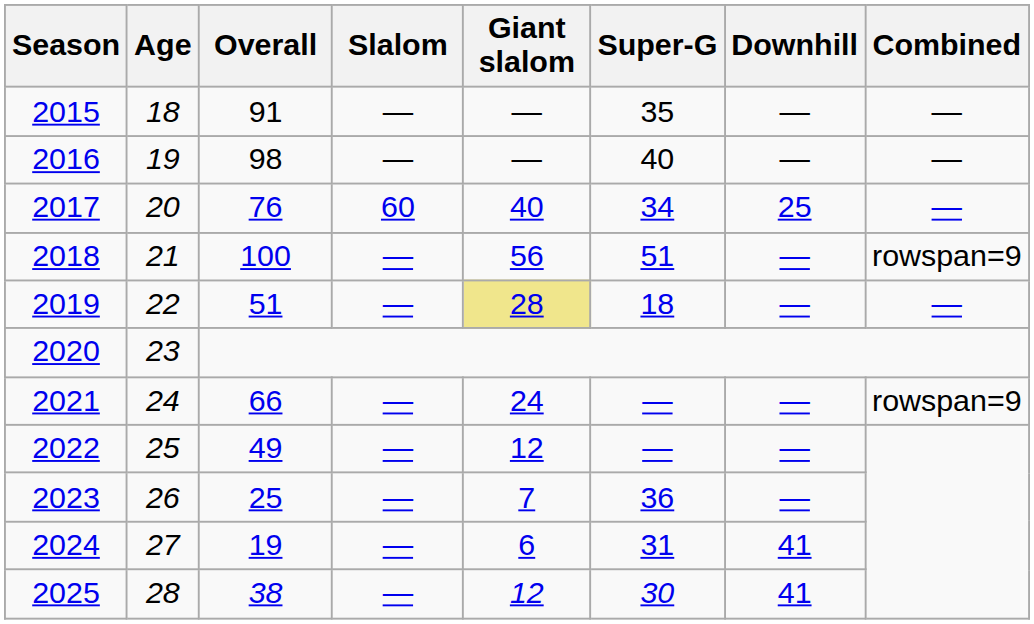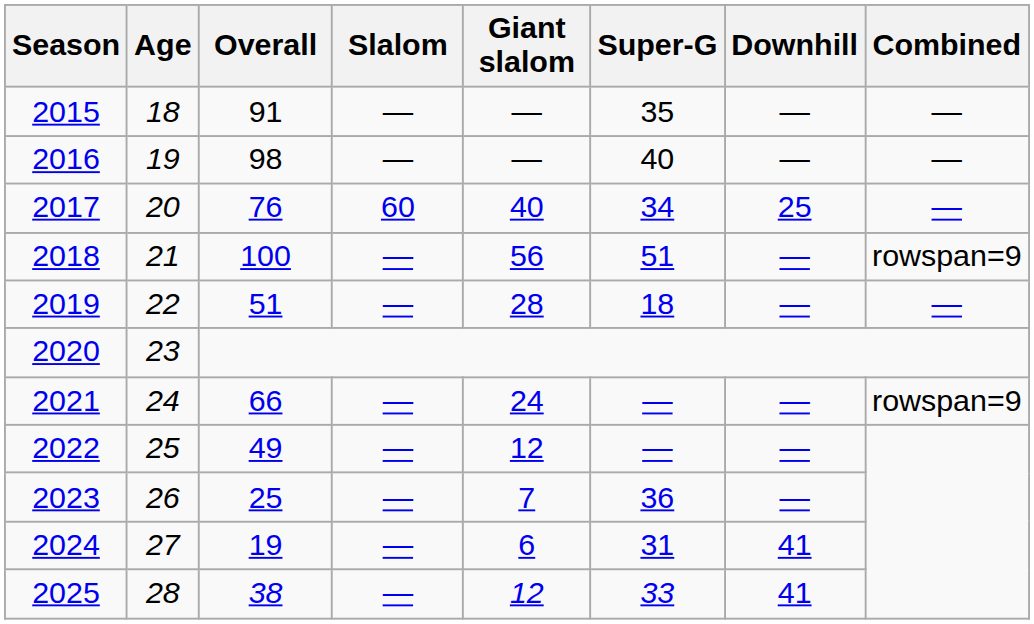2019 | Giant slalom: khaki background -> no background
2025 | Super-G: 30 -> 33
